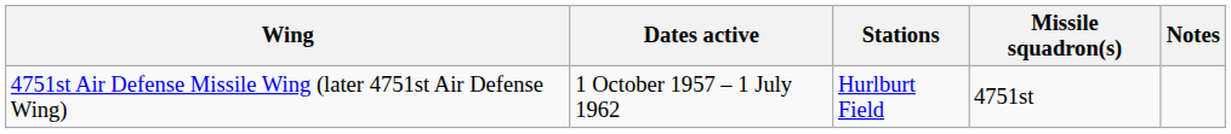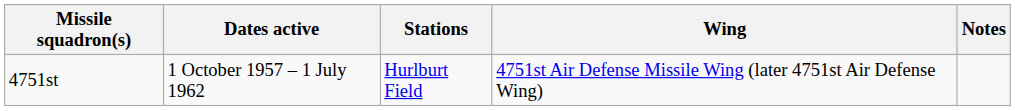columns swapped: Wing <-> Missile squadron(s)
